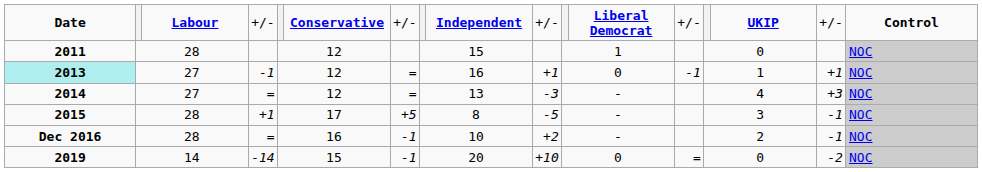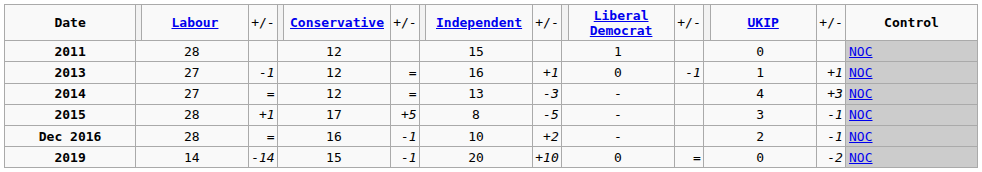2013 | column 1: paleturquoise background -> no background
